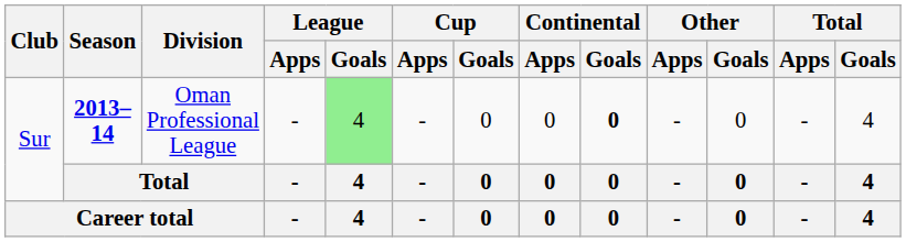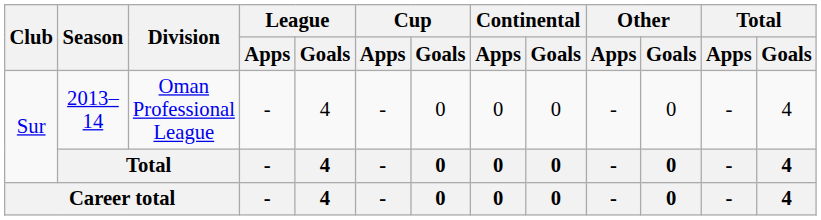Sur / Oman Professional League | Season: bold -> normal
Sur / Oman Professional League | League / Goals: lightgreen background -> no background
Sur / Oman Professional League | Continental / Goals: bold -> normal
